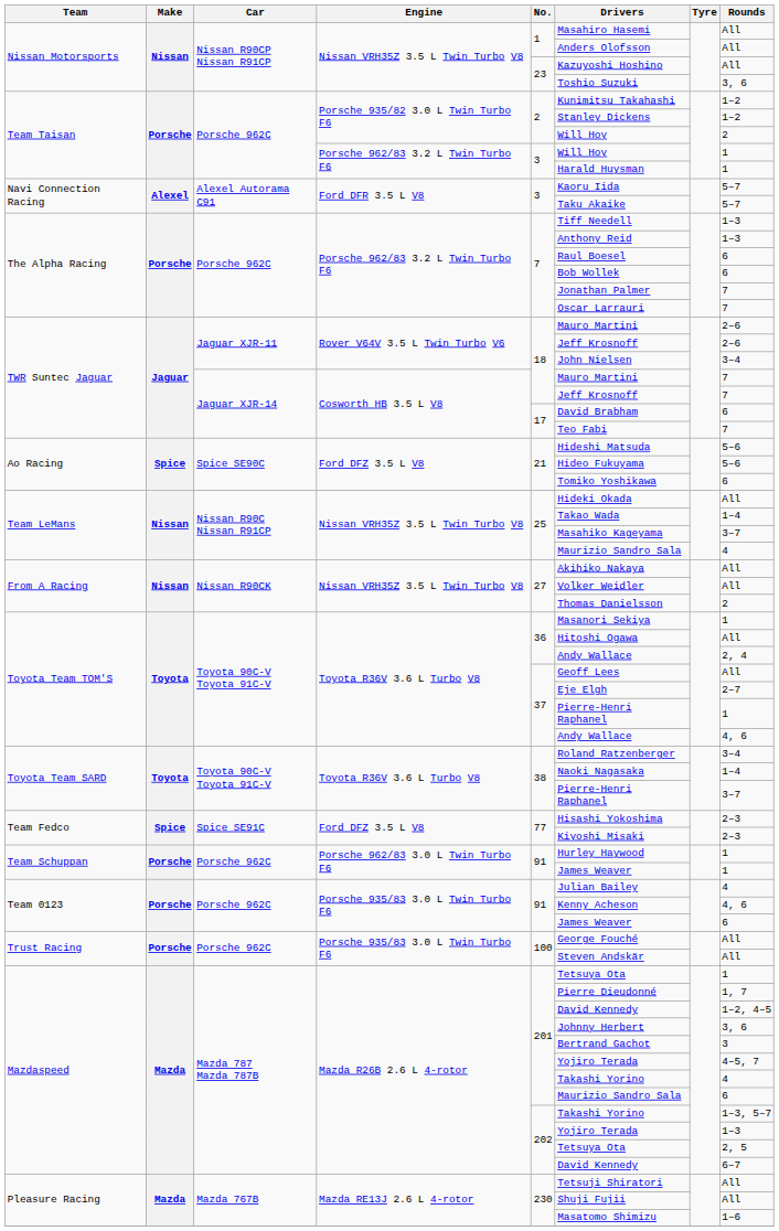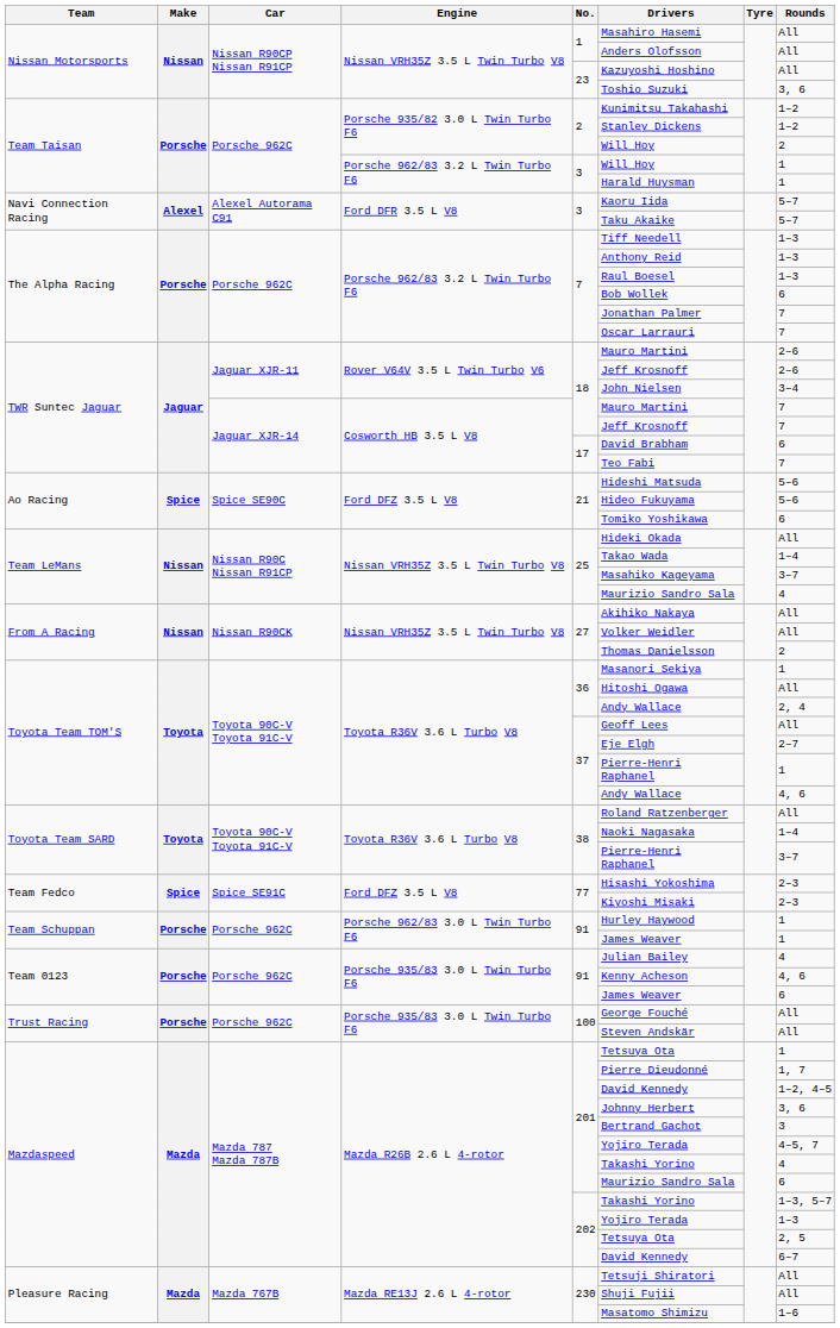row 15 | Rounds: 6 -> 1–3
row 43 | Rounds: 3–4 -> All
